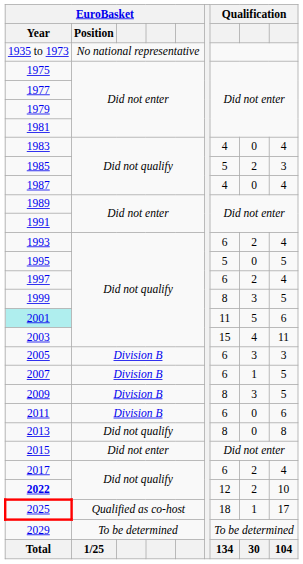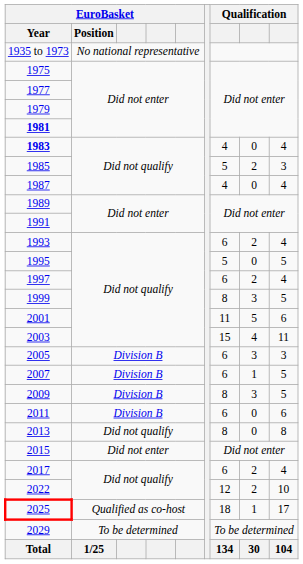1981 | EuroBasket / Year: normal -> bold
1983 | EuroBasket / Year: normal -> bold
2001 | EuroBasket / Year: paleturquoise background -> no background
2022 | EuroBasket / Year: bold -> normal
